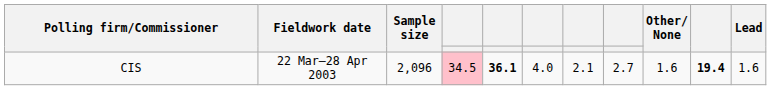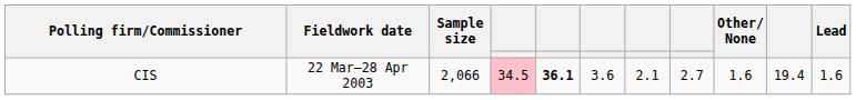CIS | Sample size: 2,096 -> 2,066
CIS | column 6: 4.0 -> 3.6
CIS | column 10: bold -> normal
